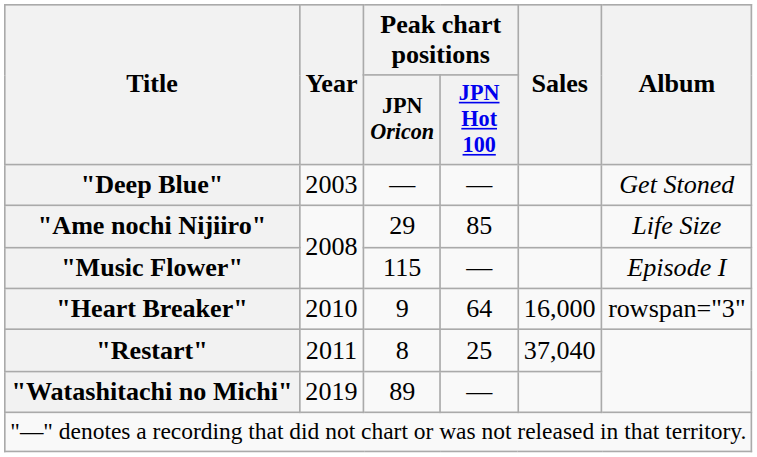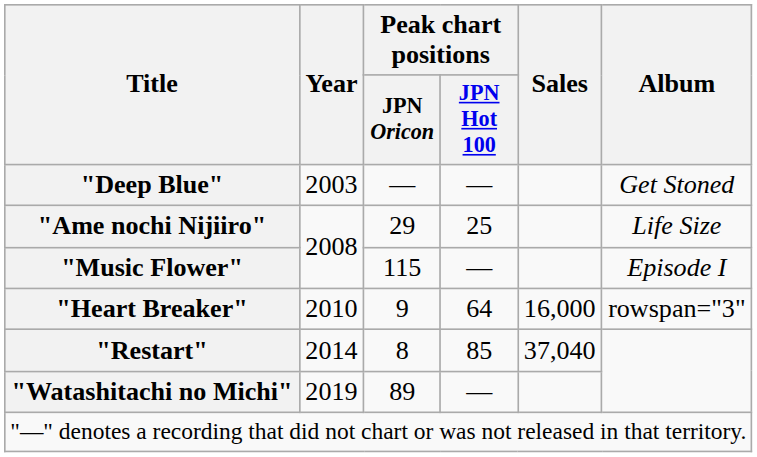"Ame nochi Nijiiro" | Peak chart positions / JPN Hot 100: 85 -> 25
"Restart" | Year: 2011 -> 2014
"Restart" | Peak chart positions / JPN Hot 100: 25 -> 85
